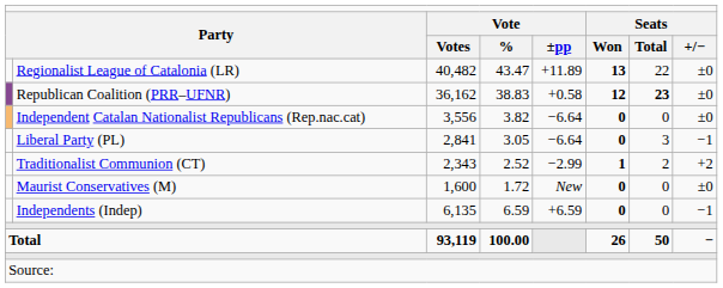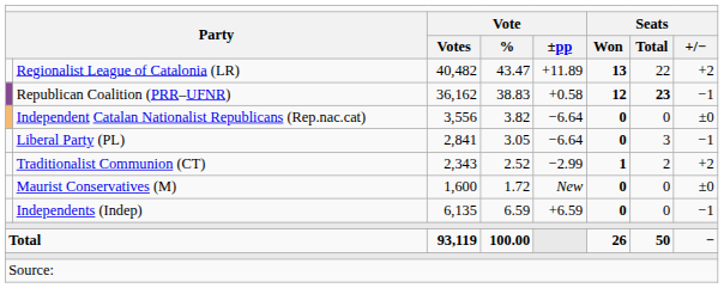Regionalist League of Catalonia (LR) | column 8: ±0 -> +2
Republican Coalition (PRR–UFNR) | column 8: ±0 -> −1
